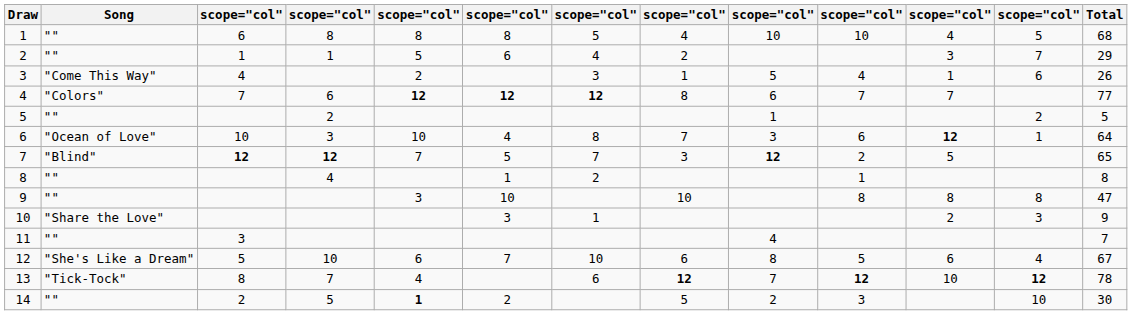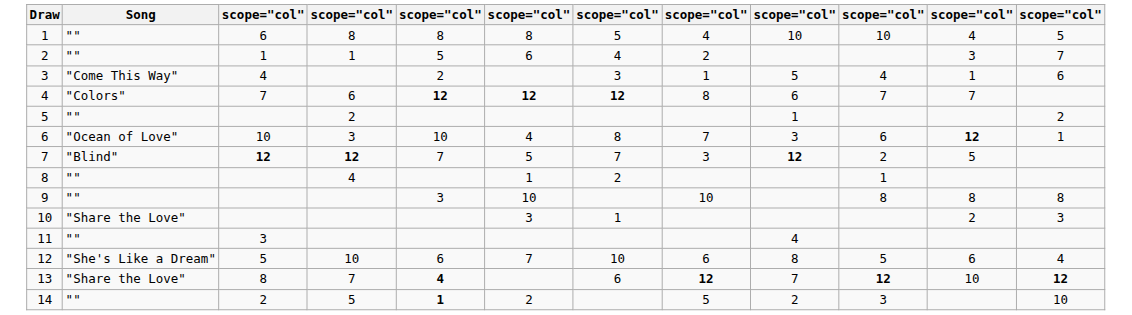- column: Total | 68 | 29 | 26 | 77 | 5 | 64 | 65 | 8 | 47 | 9 | 7 | 67 | 78 | 30
13 | Song: "Tick-Tock" -> "Share the Love"
13 | column 5: normal -> bold
